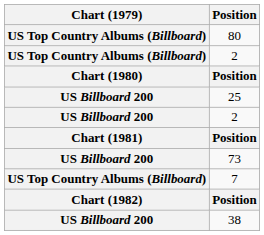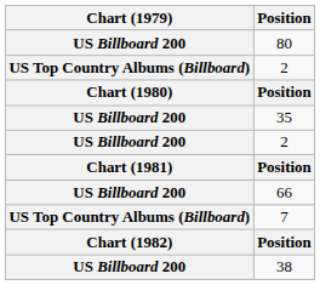row 2 | Chart (1979): US Top Country Albums (Billboard) -> US Billboard 200
row 5 | Position: 25 -> 35
row 8 | Position: 73 -> 66
